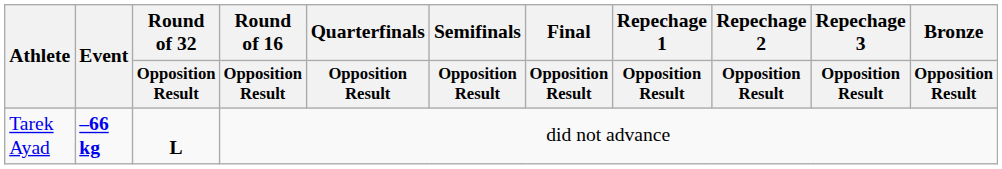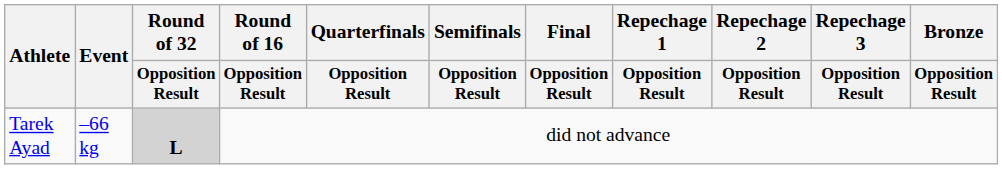Tarek Ayad | Event: bold -> normal
Tarek Ayad | Round of 32 / Opposition Result: no background -> lightgrey background
